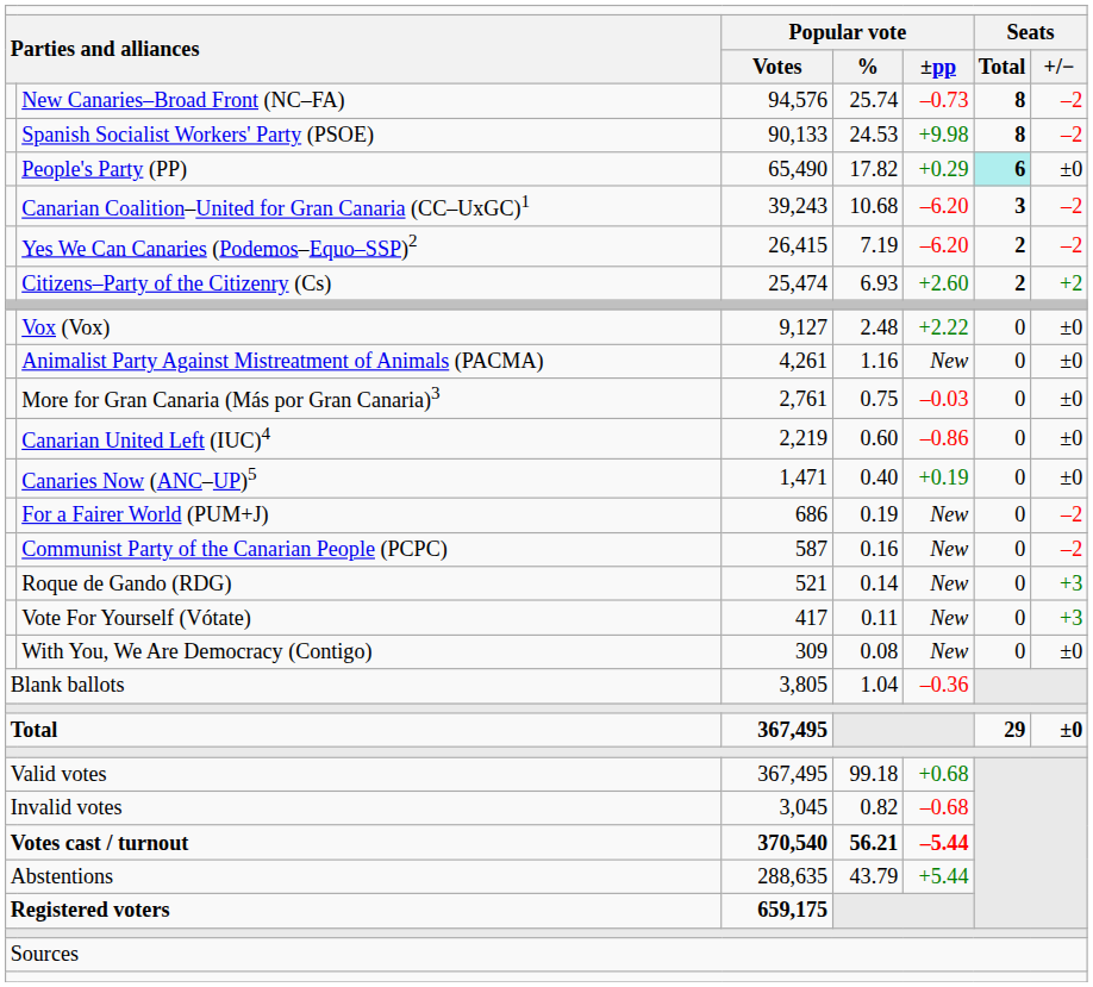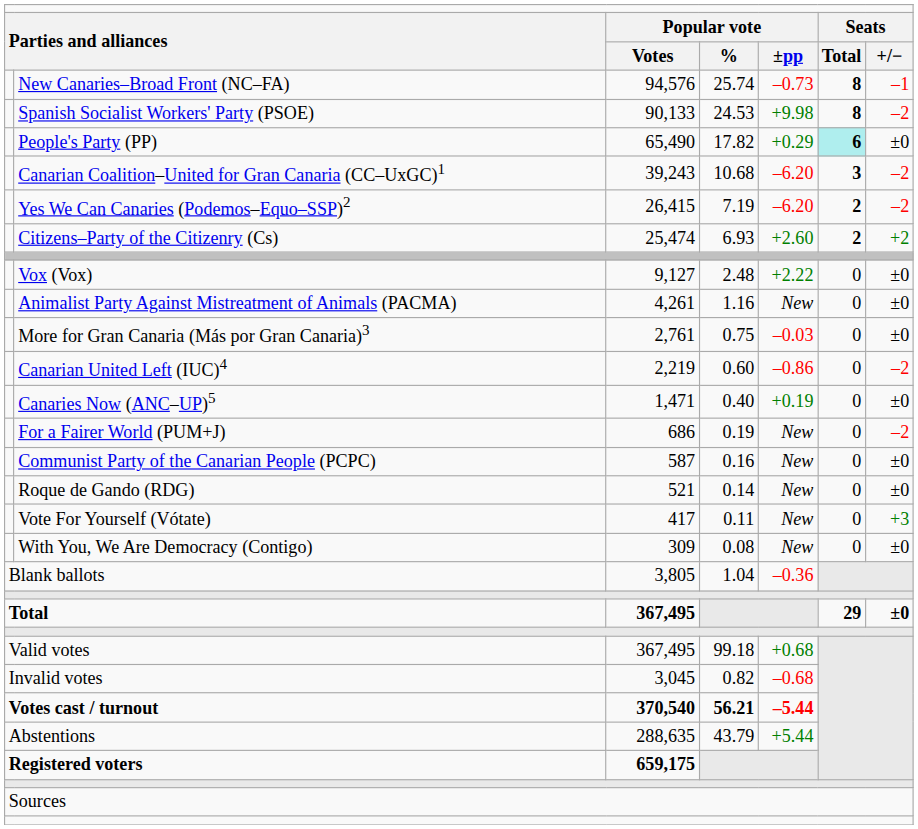New Canaries–Broad Front (NC–FA) | column 7: –2 -> –1
Canarian United Left (IUC)4 | column 7: ±0 -> –2
Communist Party of the Canarian People (PCPC) | column 7: –2 -> ±0
Roque de Gando (RDG) | column 7: +3 -> ±0
